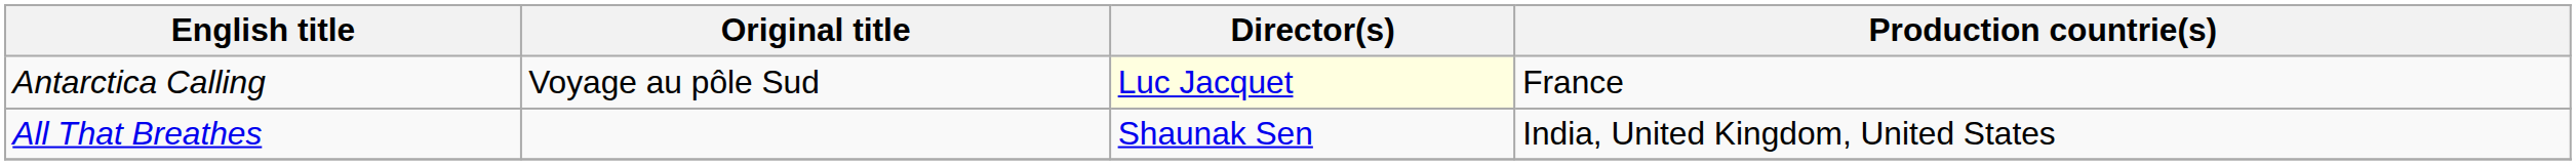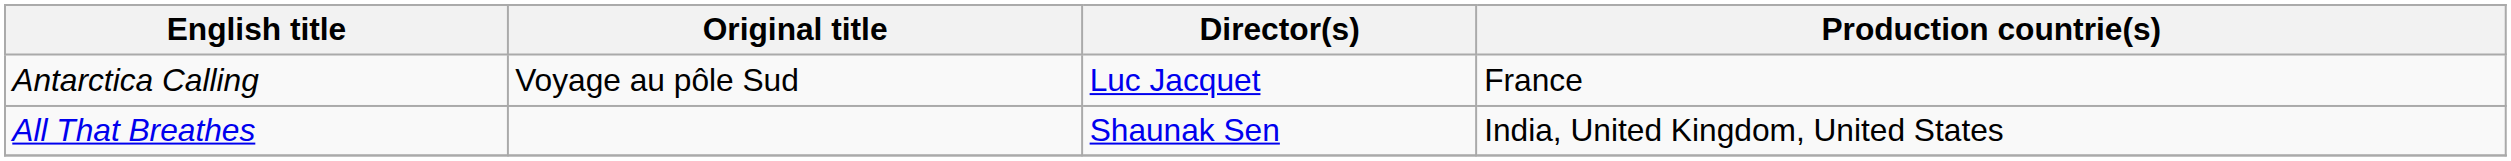Antarctica Calling | Director(s): lightyellow background -> no background
